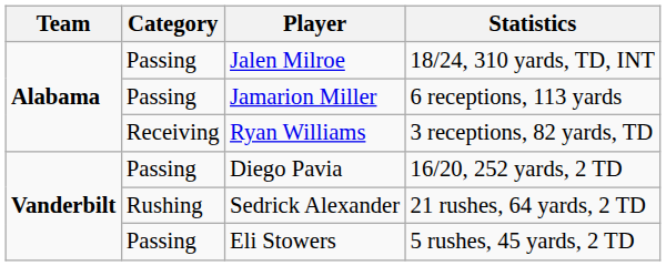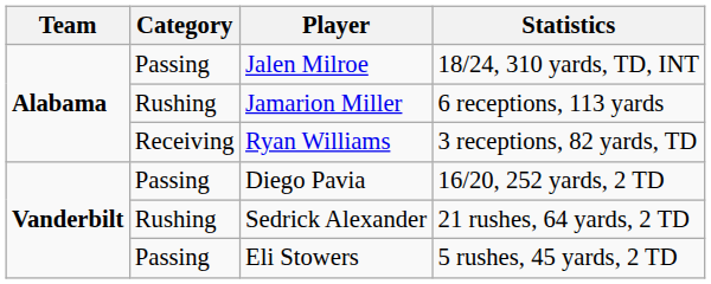Jamarion Miller | Category: Passing -> Rushing
